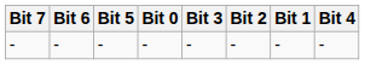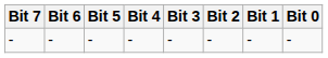columns swapped: Bit 4 <-> Bit 0
